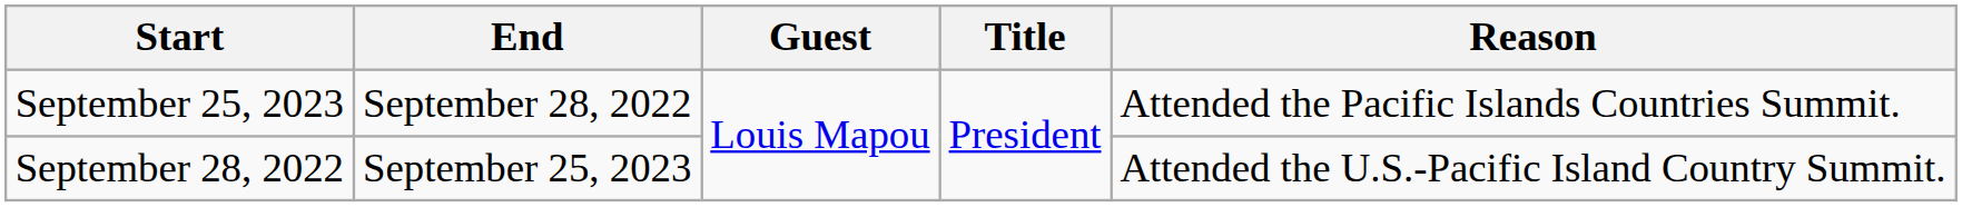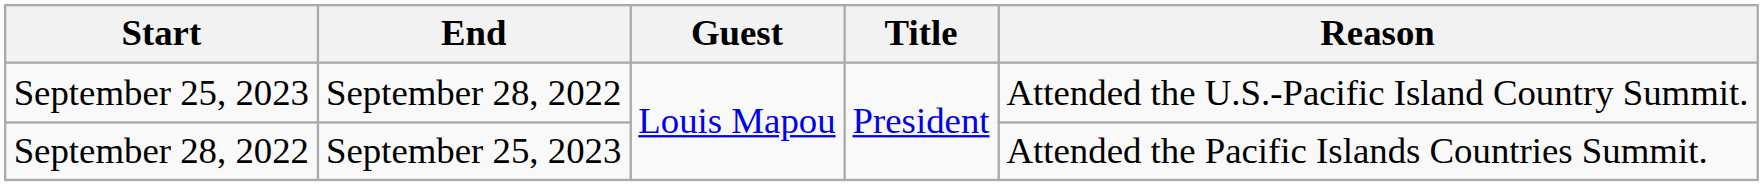row 2 | Reason: Attended the Pacific Islands Countries Summit. -> Attended the U.S.-Pacific Island Country Summit.
row 3 | Reason: Attended the U.S.-Pacific Island Country Summit. -> Attended the Pacific Islands Countries Summit.
